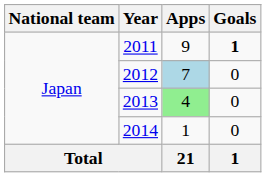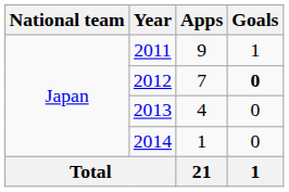2011 | Goals: bold -> normal
2012 | Apps: lightblue background -> no background
2012 | Goals: normal -> bold
2013 | Apps: lightgreen background -> no background
